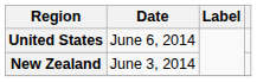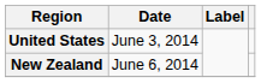United States | Date: June 6, 2014 -> June 3, 2014
New Zealand | Date: June 3, 2014 -> June 6, 2014
